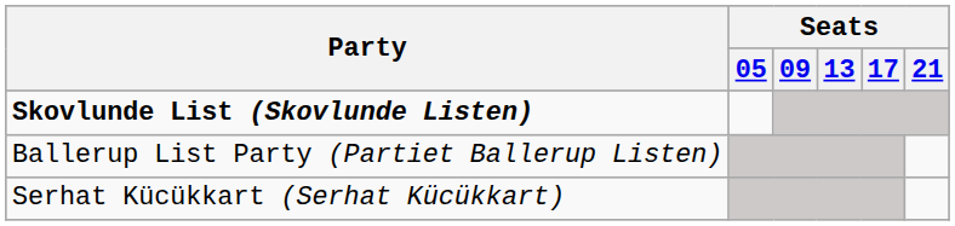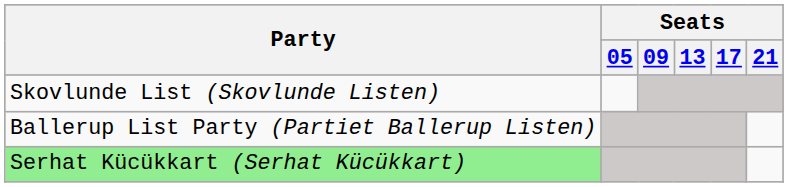Skovlunde List (Skovlunde Listen) | Party: bold -> normal
Serhat Kücükkart (Serhat Kücükkart) | Party: no background -> lightgreen background
